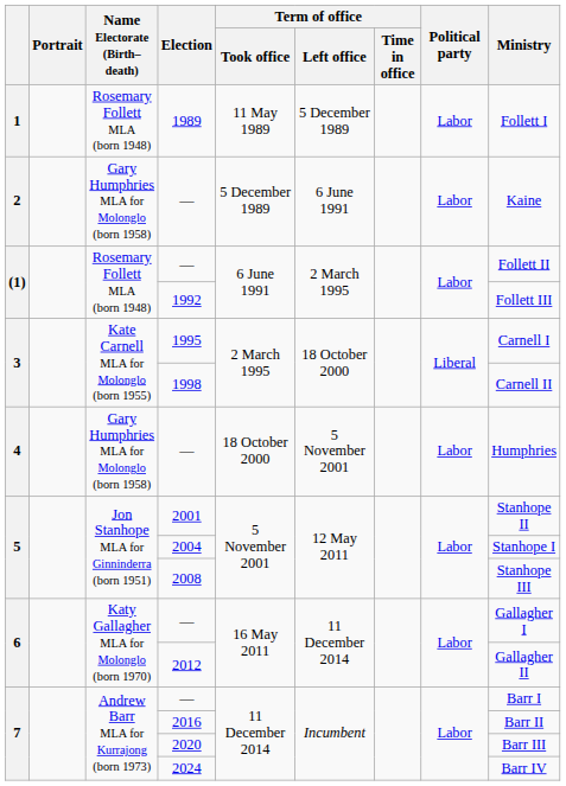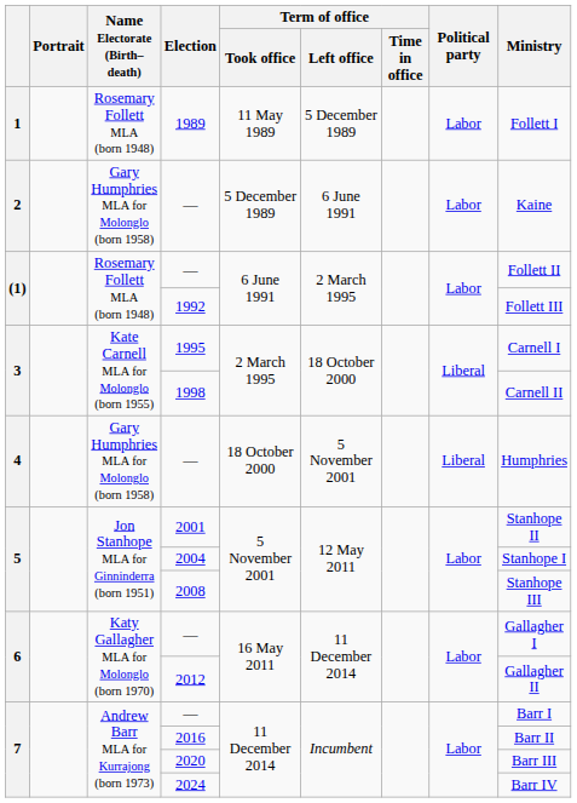4 / — | Political party: Labor -> Liberal
